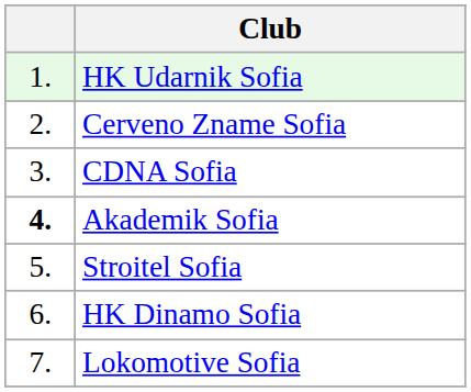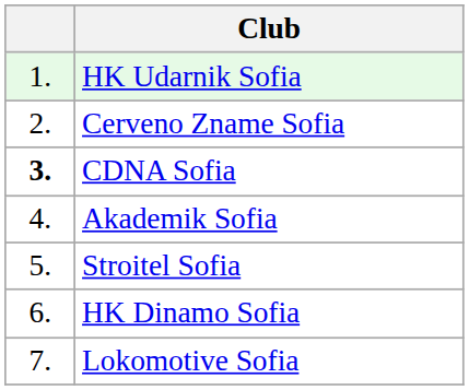CDNA Sofia | column 1: normal -> bold
Akademik Sofia | column 1: bold -> normal
